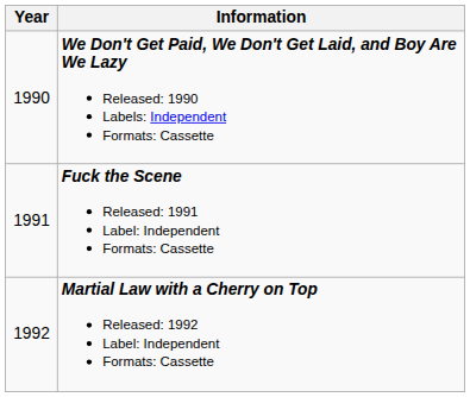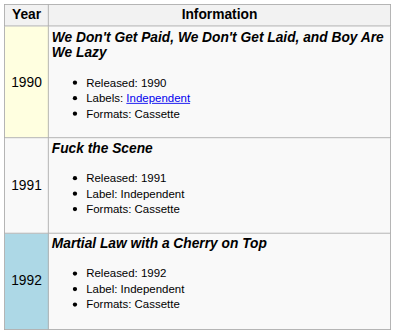row 2 | Year: no background -> lightyellow background
row 4 | Year: no background -> lightblue background
